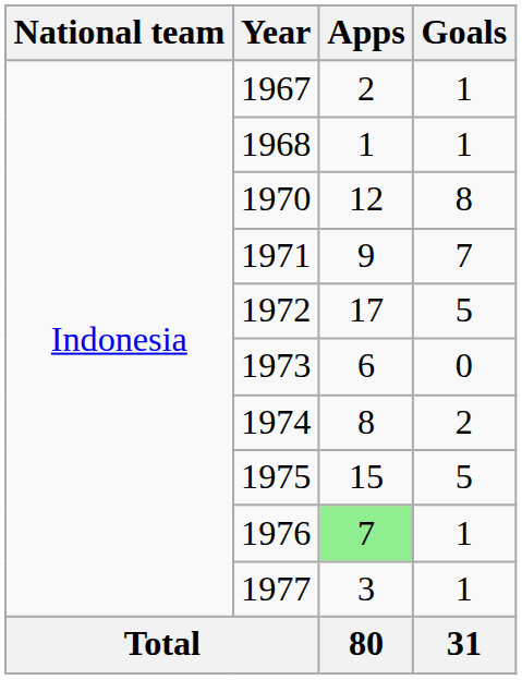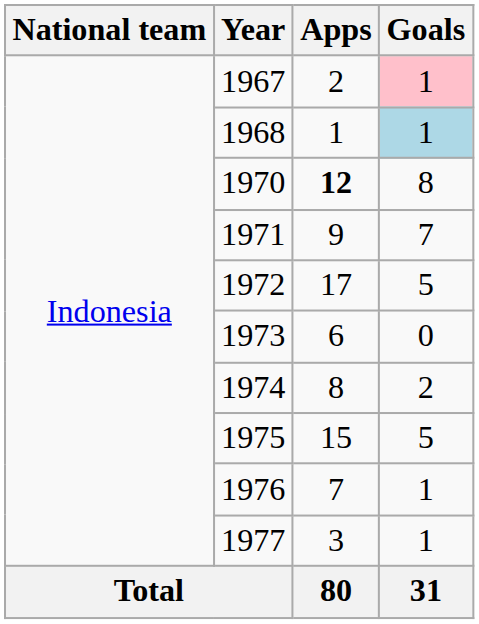1967 | Goals: no background -> pink background
1968 | Goals: no background -> lightblue background
1970 | Apps: normal -> bold
1976 | Apps: lightgreen background -> no background
